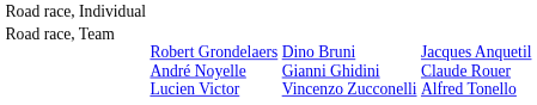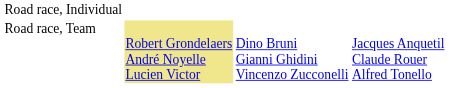Road race, Team | column 2: no background -> khaki background
